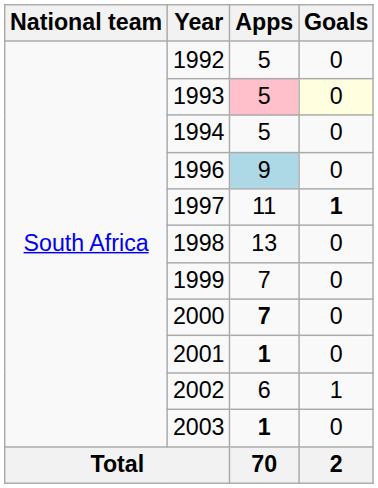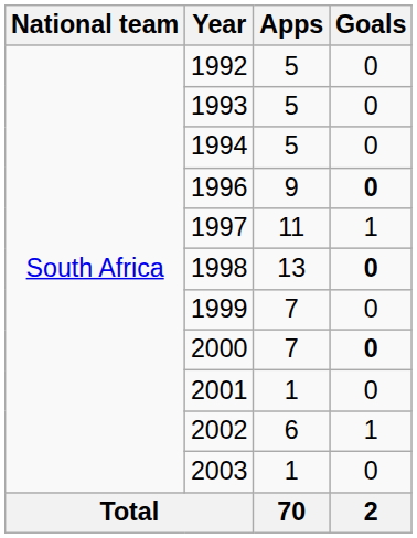1993 | Apps: pink background -> no background
1993 | Goals: lightyellow background -> no background
1996 | Apps: lightblue background -> no background
1996 | Goals: normal -> bold
1997 | Goals: bold -> normal
1998 | Goals: normal -> bold
2000 | Apps: bold -> normal
2000 | Goals: normal -> bold
2001 | Apps: bold -> normal
2003 | Apps: bold -> normal
